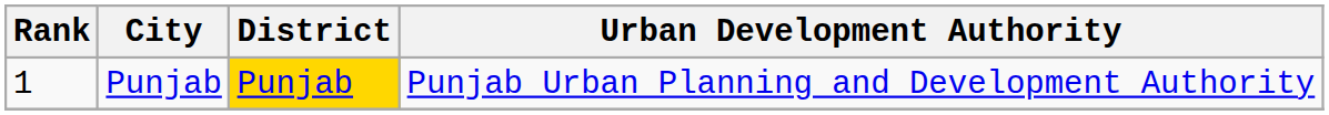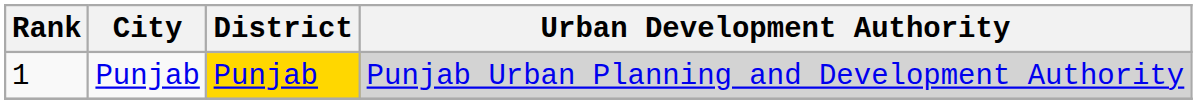row 2 | Urban Development Authority: no background -> lightgrey background
